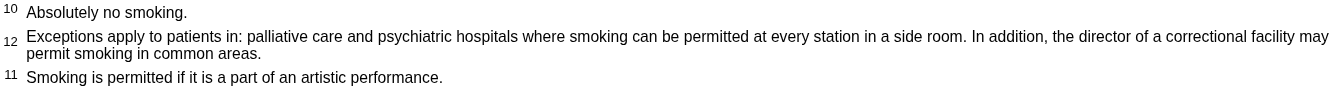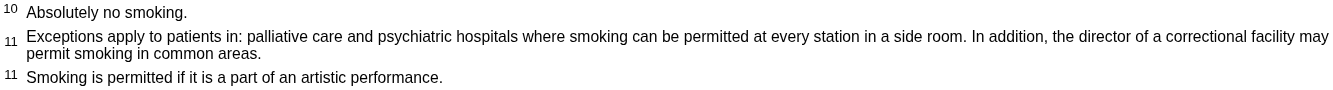row 2 | column 1: 12 -> 11
